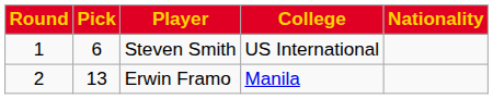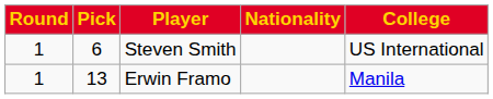columns swapped: Nationality <-> College
Erwin Framo | Round: 2 -> 1
